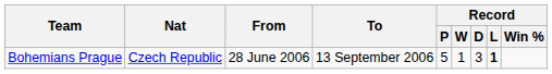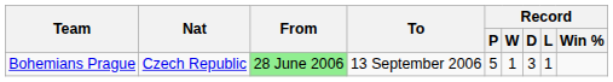Bohemians Prague | From: no background -> lightgreen background
Bohemians Prague | Record / L: bold -> normal
